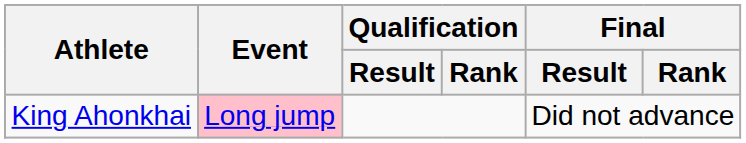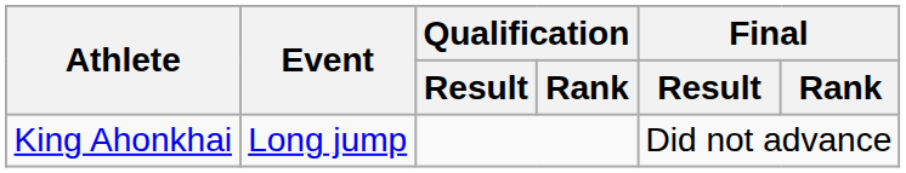King Ahonkhai | Event: pink background -> no background
